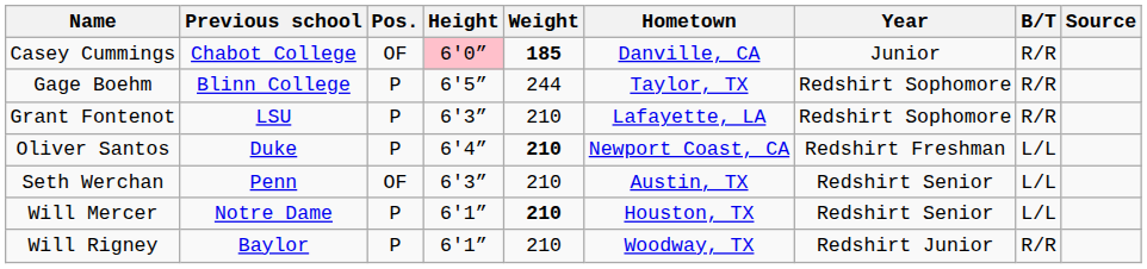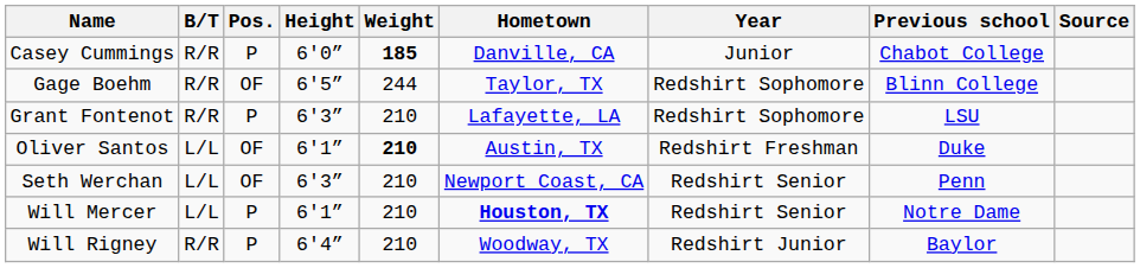columns swapped: B/T <-> Previous school
Casey Cummings | Pos.: OF -> P
Casey Cummings | Height: pink background -> no background
Gage Boehm | Pos.: P -> OF
Oliver Santos | Pos.: P -> OF
Oliver Santos | Height: 6'4” -> 6'1”
Oliver Santos | Hometown: Newport Coast, CA -> Austin, TX
Seth Werchan | Hometown: Austin, TX -> Newport Coast, CA
Will Mercer | Weight: bold -> normal
Will Mercer | Hometown: normal -> bold
Will Rigney | Height: 6'1” -> 6'4”
